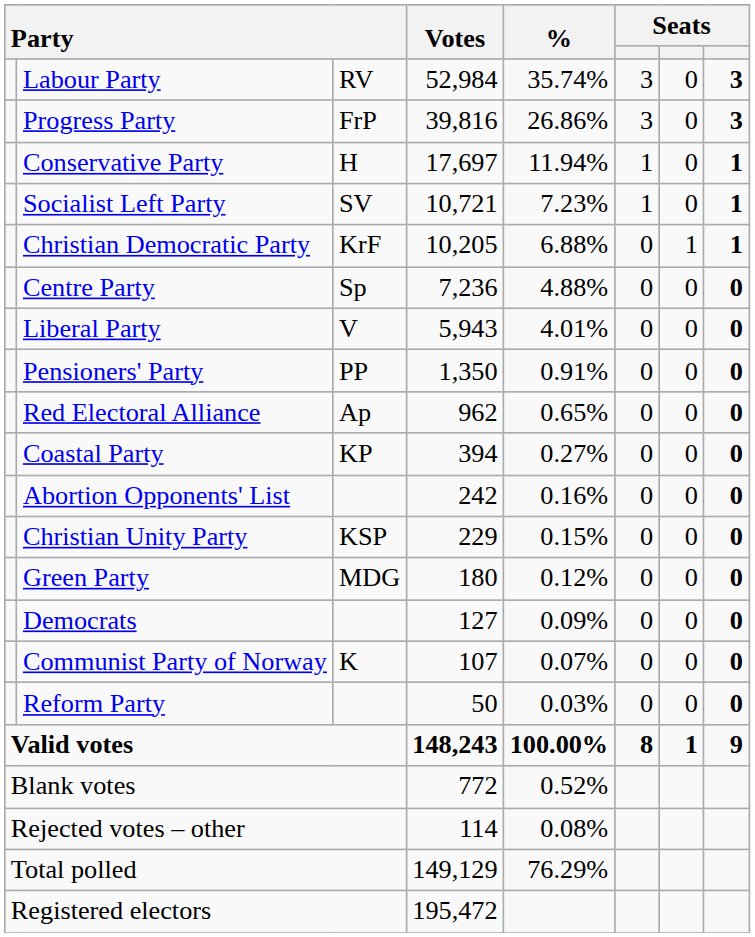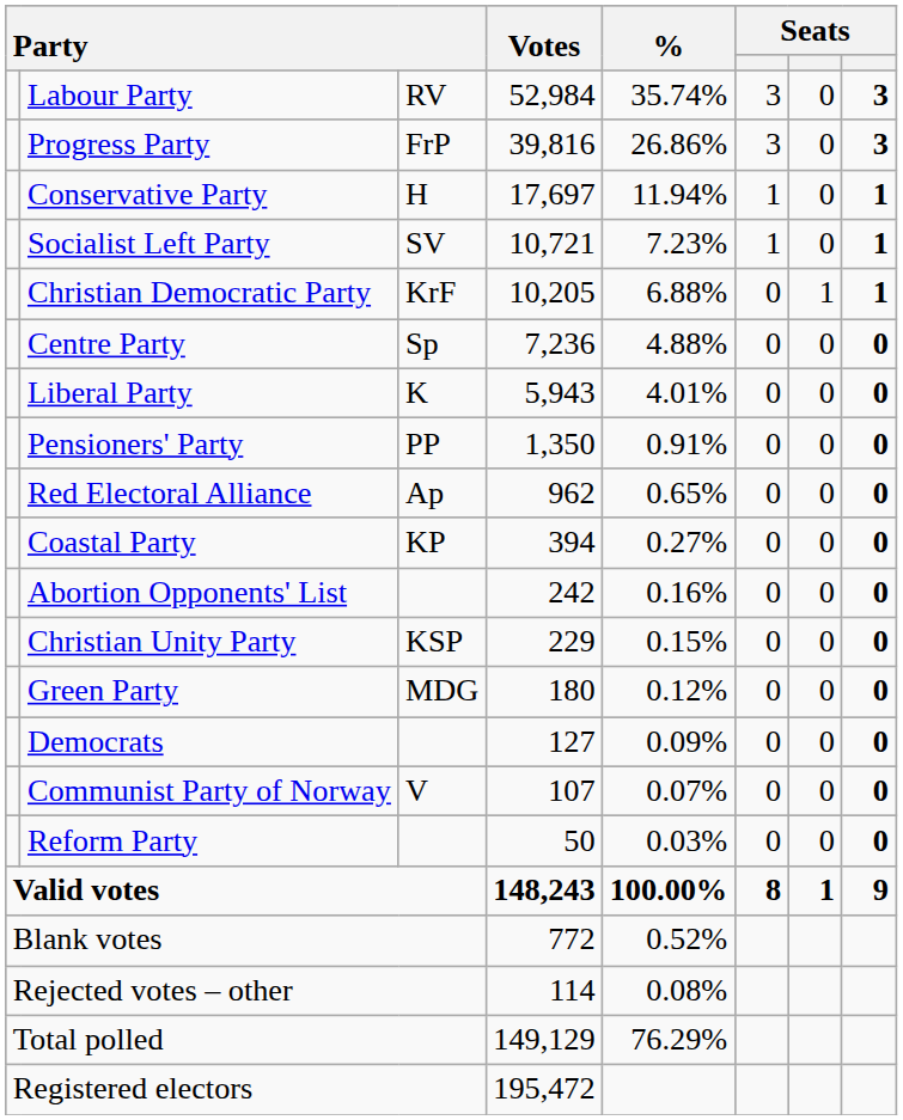Liberal Party | column 3: V -> K
Communist Party of Norway | column 3: K -> V
